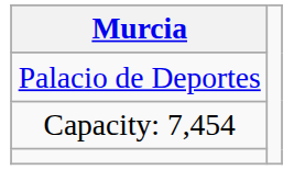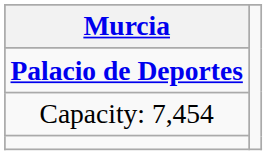Palacio de Deportes | Murcia: normal -> bold
